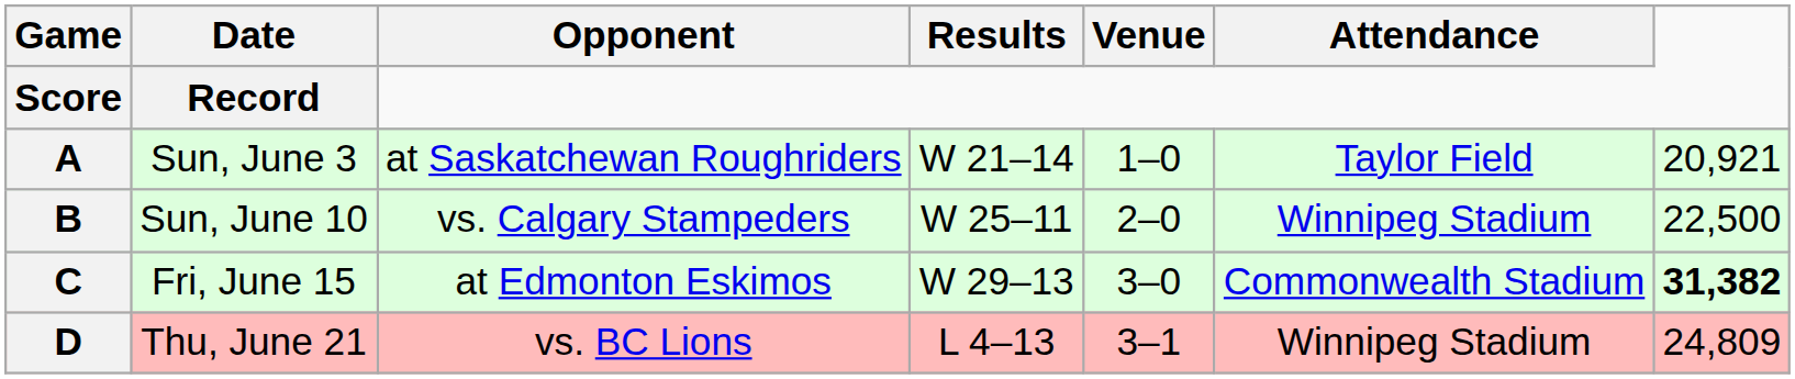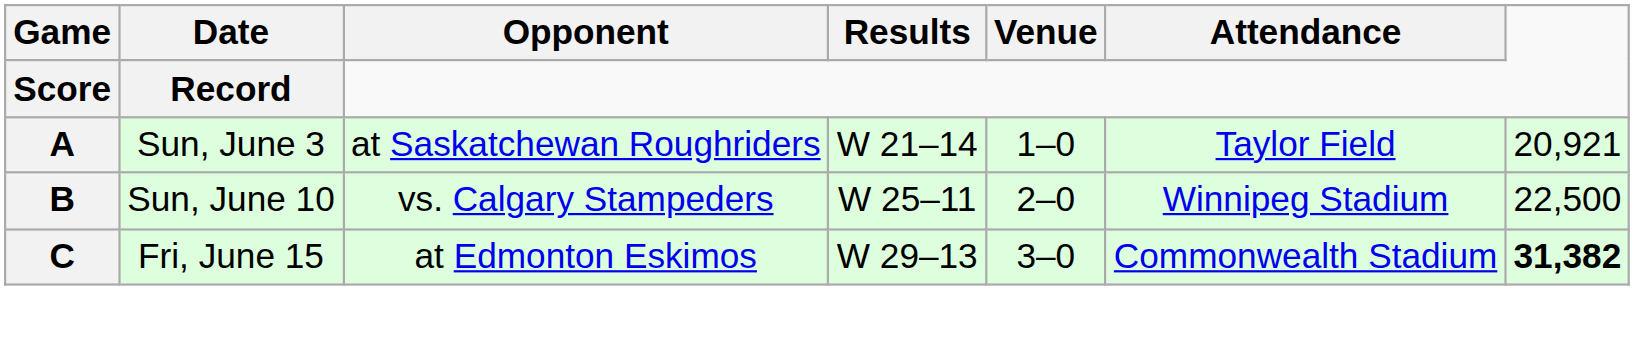- row: D | Thu, June 21 | vs. BC Lions | L 4–13 | 3–1 | Winnipeg Stadium | 24,809
